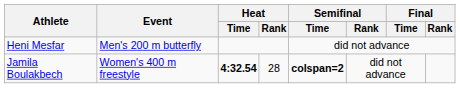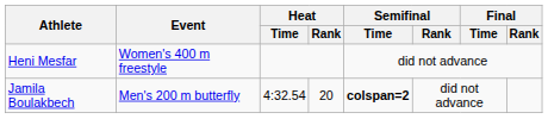Heni Mesfar | Event: Men's 200 m butterfly -> Women's 400 m freestyle
Jamila Boulakbech | Event: Women's 400 m freestyle -> Men's 200 m butterfly
Jamila Boulakbech | Heat / Time: bold -> normal
Jamila Boulakbech | Heat / Rank: 28 -> 20
